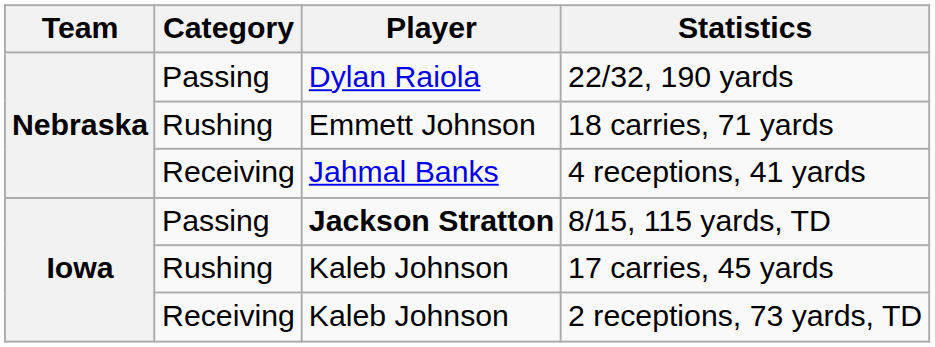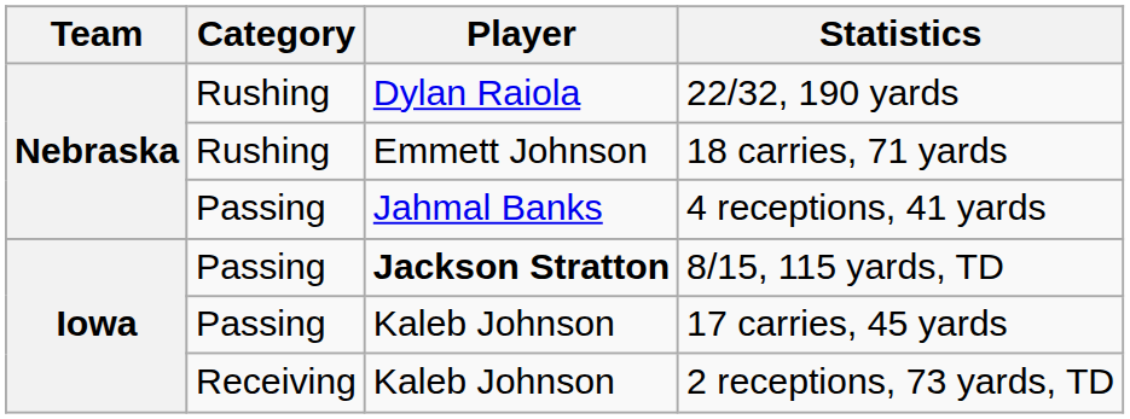22/32, 190 yards | Category: Passing -> Rushing
4 receptions, 41 yards | Category: Receiving -> Passing
17 carries, 45 yards | Category: Rushing -> Passing
